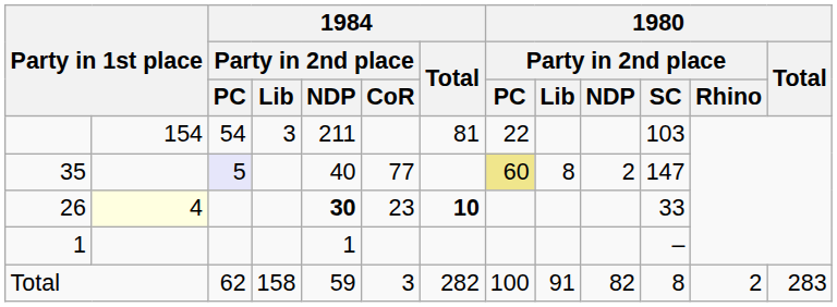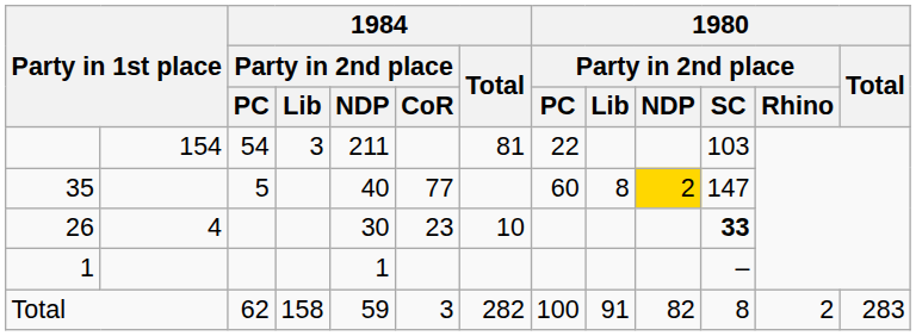35 | 1984 / Party in 2nd place / PC: lavender background -> no background
35 | 1980 / Party in 2nd place / PC: khaki background -> no background
35 | 1980 / Party in 2nd place / NDP: no background -> gold background
26 | column 2: lightyellow background -> no background
26 | 1984 / Party in 2nd place / NDP: bold -> normal
26 | 1984 / Total: bold -> normal
26 | 1980 / Party in 2nd place / SC: normal -> bold
